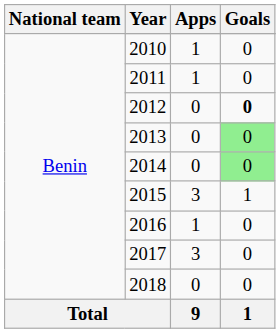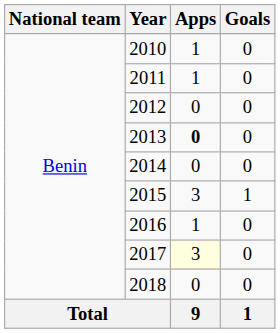2012 | Goals: bold -> normal
2013 | Apps: normal -> bold
2013 | Goals: lightgreen background -> no background
2014 | Goals: lightgreen background -> no background
2017 | Apps: no background -> lightyellow background
